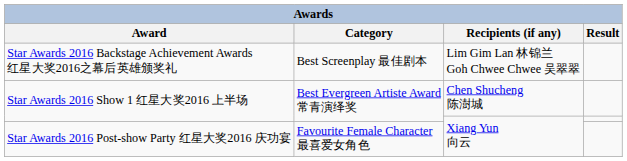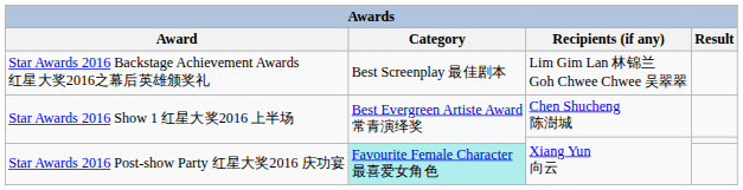Star Awards 2016 Post-show Party 红星大奖2016 庆功宴 | Category: no background -> paleturquoise background
